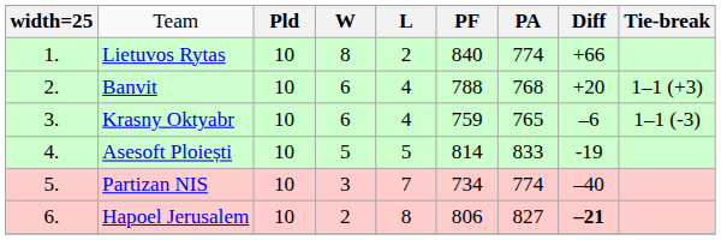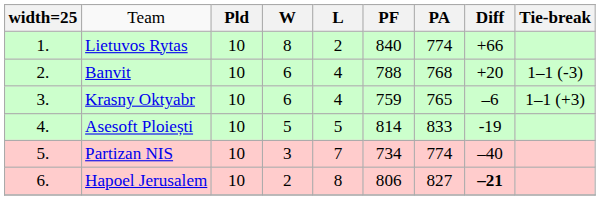Banvit | column 9: 1–1 (+3) -> 1–1 (-3)
Krasny Oktyabr | column 9: 1–1 (-3) -> 1–1 (+3)
